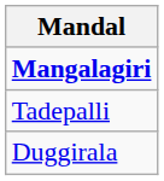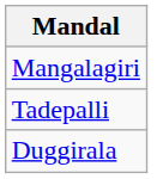row 2 | column 1: bold -> normal
